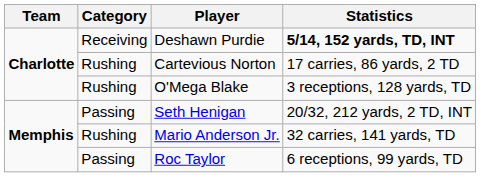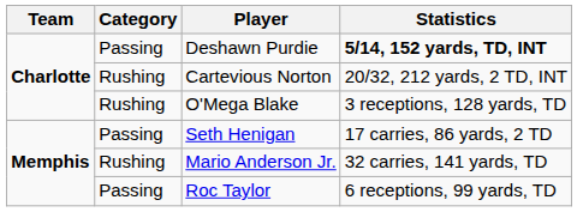Deshawn Purdie | Category: Receiving -> Passing
Cartevious Norton | Statistics: 17 carries, 86 yards, 2 TD -> 20/32, 212 yards, 2 TD, INT
Seth Henigan | Statistics: 20/32, 212 yards, 2 TD, INT -> 17 carries, 86 yards, 2 TD
